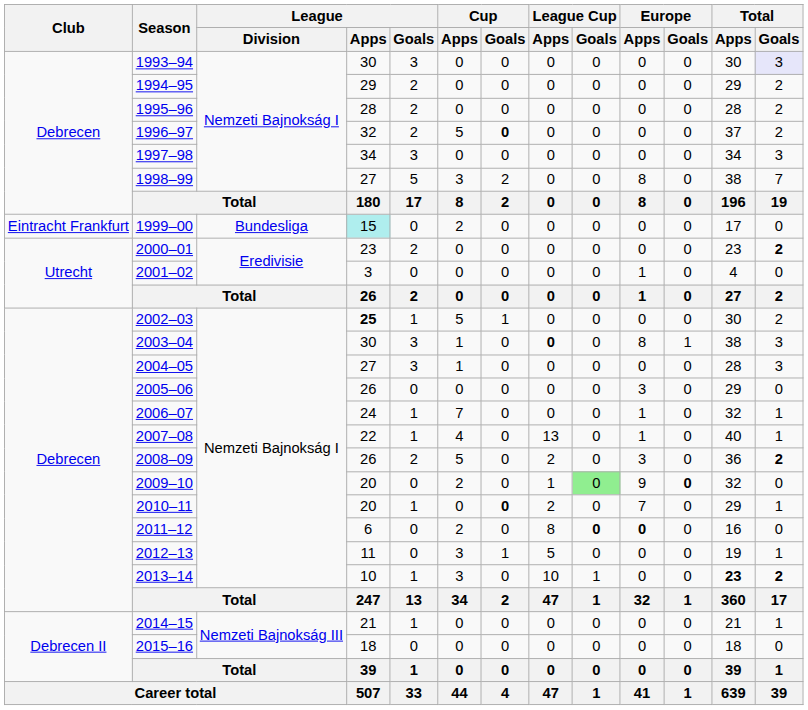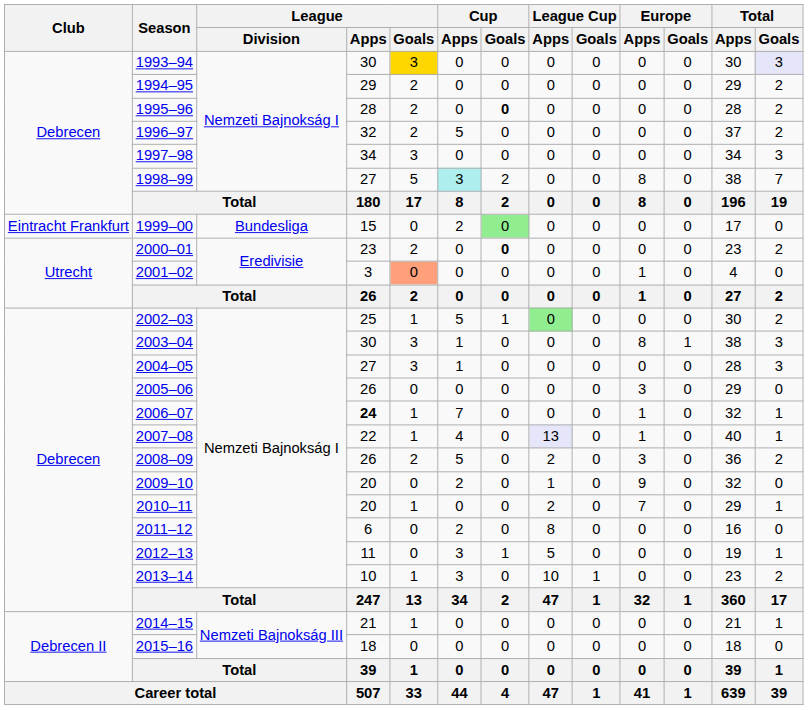1993–94 | League / Goals: no background -> gold background
1995–96 | Cup / Goals: normal -> bold
1996–97 | Cup / Goals: bold -> normal
1998–99 | Cup / Apps: no background -> paleturquoise background
1999–00 | League / Apps: paleturquoise background -> no background
1999–00 | Cup / Goals: no background -> lightgreen background
2000–01 | Cup / Goals: normal -> bold
2000–01 | Total / Goals: bold -> normal
2001–02 | League / Goals: no background -> lightsalmon background
2002–03 | League / Apps: bold -> normal
2002–03 | League Cup / Apps: no background -> lightgreen background
2003–04 | League Cup / Apps: bold -> normal
2006–07 | League / Apps: normal -> bold
2007–08 | League Cup / Apps: no background -> lavender background
2008–09 | Total / Goals: bold -> normal
2009–10 | League Cup / Goals: lightgreen background -> no background
2009–10 | Europe / Goals: bold -> normal
2010–11 | Cup / Goals: bold -> normal
2011–12 | League Cup / Goals: bold -> normal
2011–12 | Europe / Apps: bold -> normal
2013–14 | Total / Apps: bold -> normal
2013–14 | Total / Goals: bold -> normal
